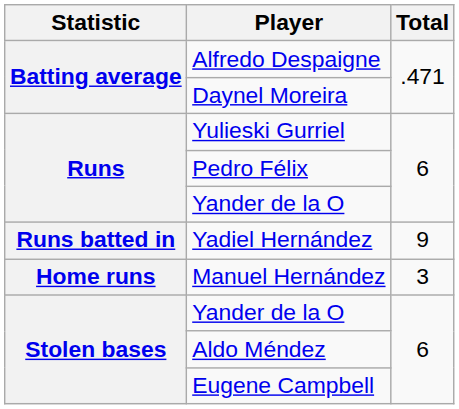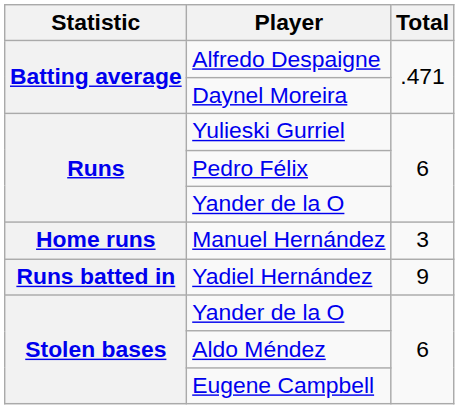rows swapped: Yadiel Hernández <-> Manuel Hernández
